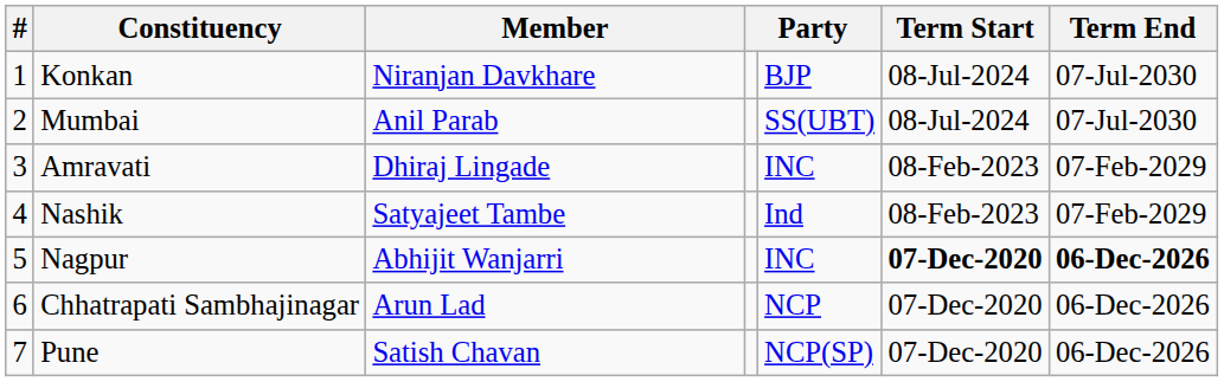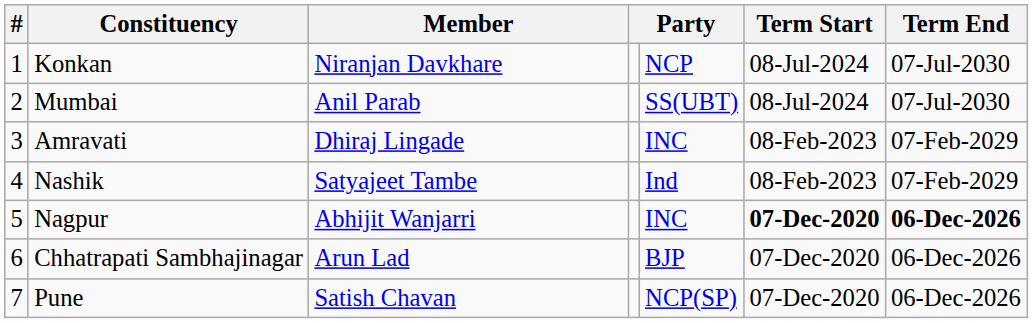Konkan | column 5: BJP -> NCP
Chhatrapati Sambhajinagar | column 5: NCP -> BJP
